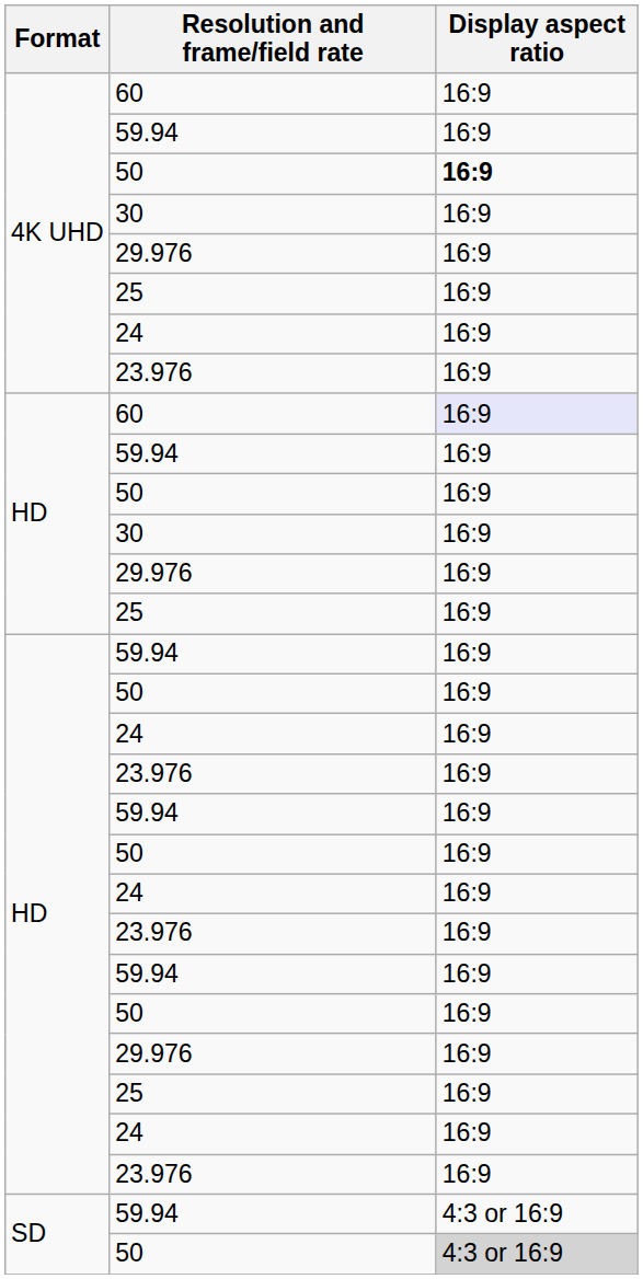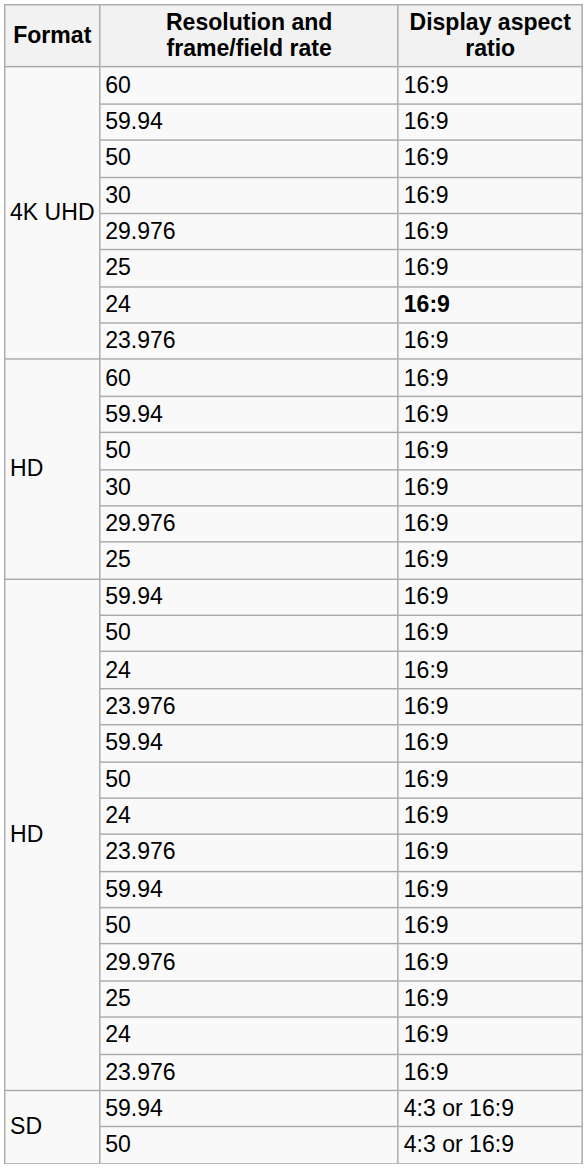4K UHD / 50 | Display aspect ratio: bold -> normal
4K UHD / 24 | Display aspect ratio: normal -> bold
HD / 60 | Display aspect ratio: lavender background -> no background
SD / 50 | Display aspect ratio: lightgrey background -> no background
